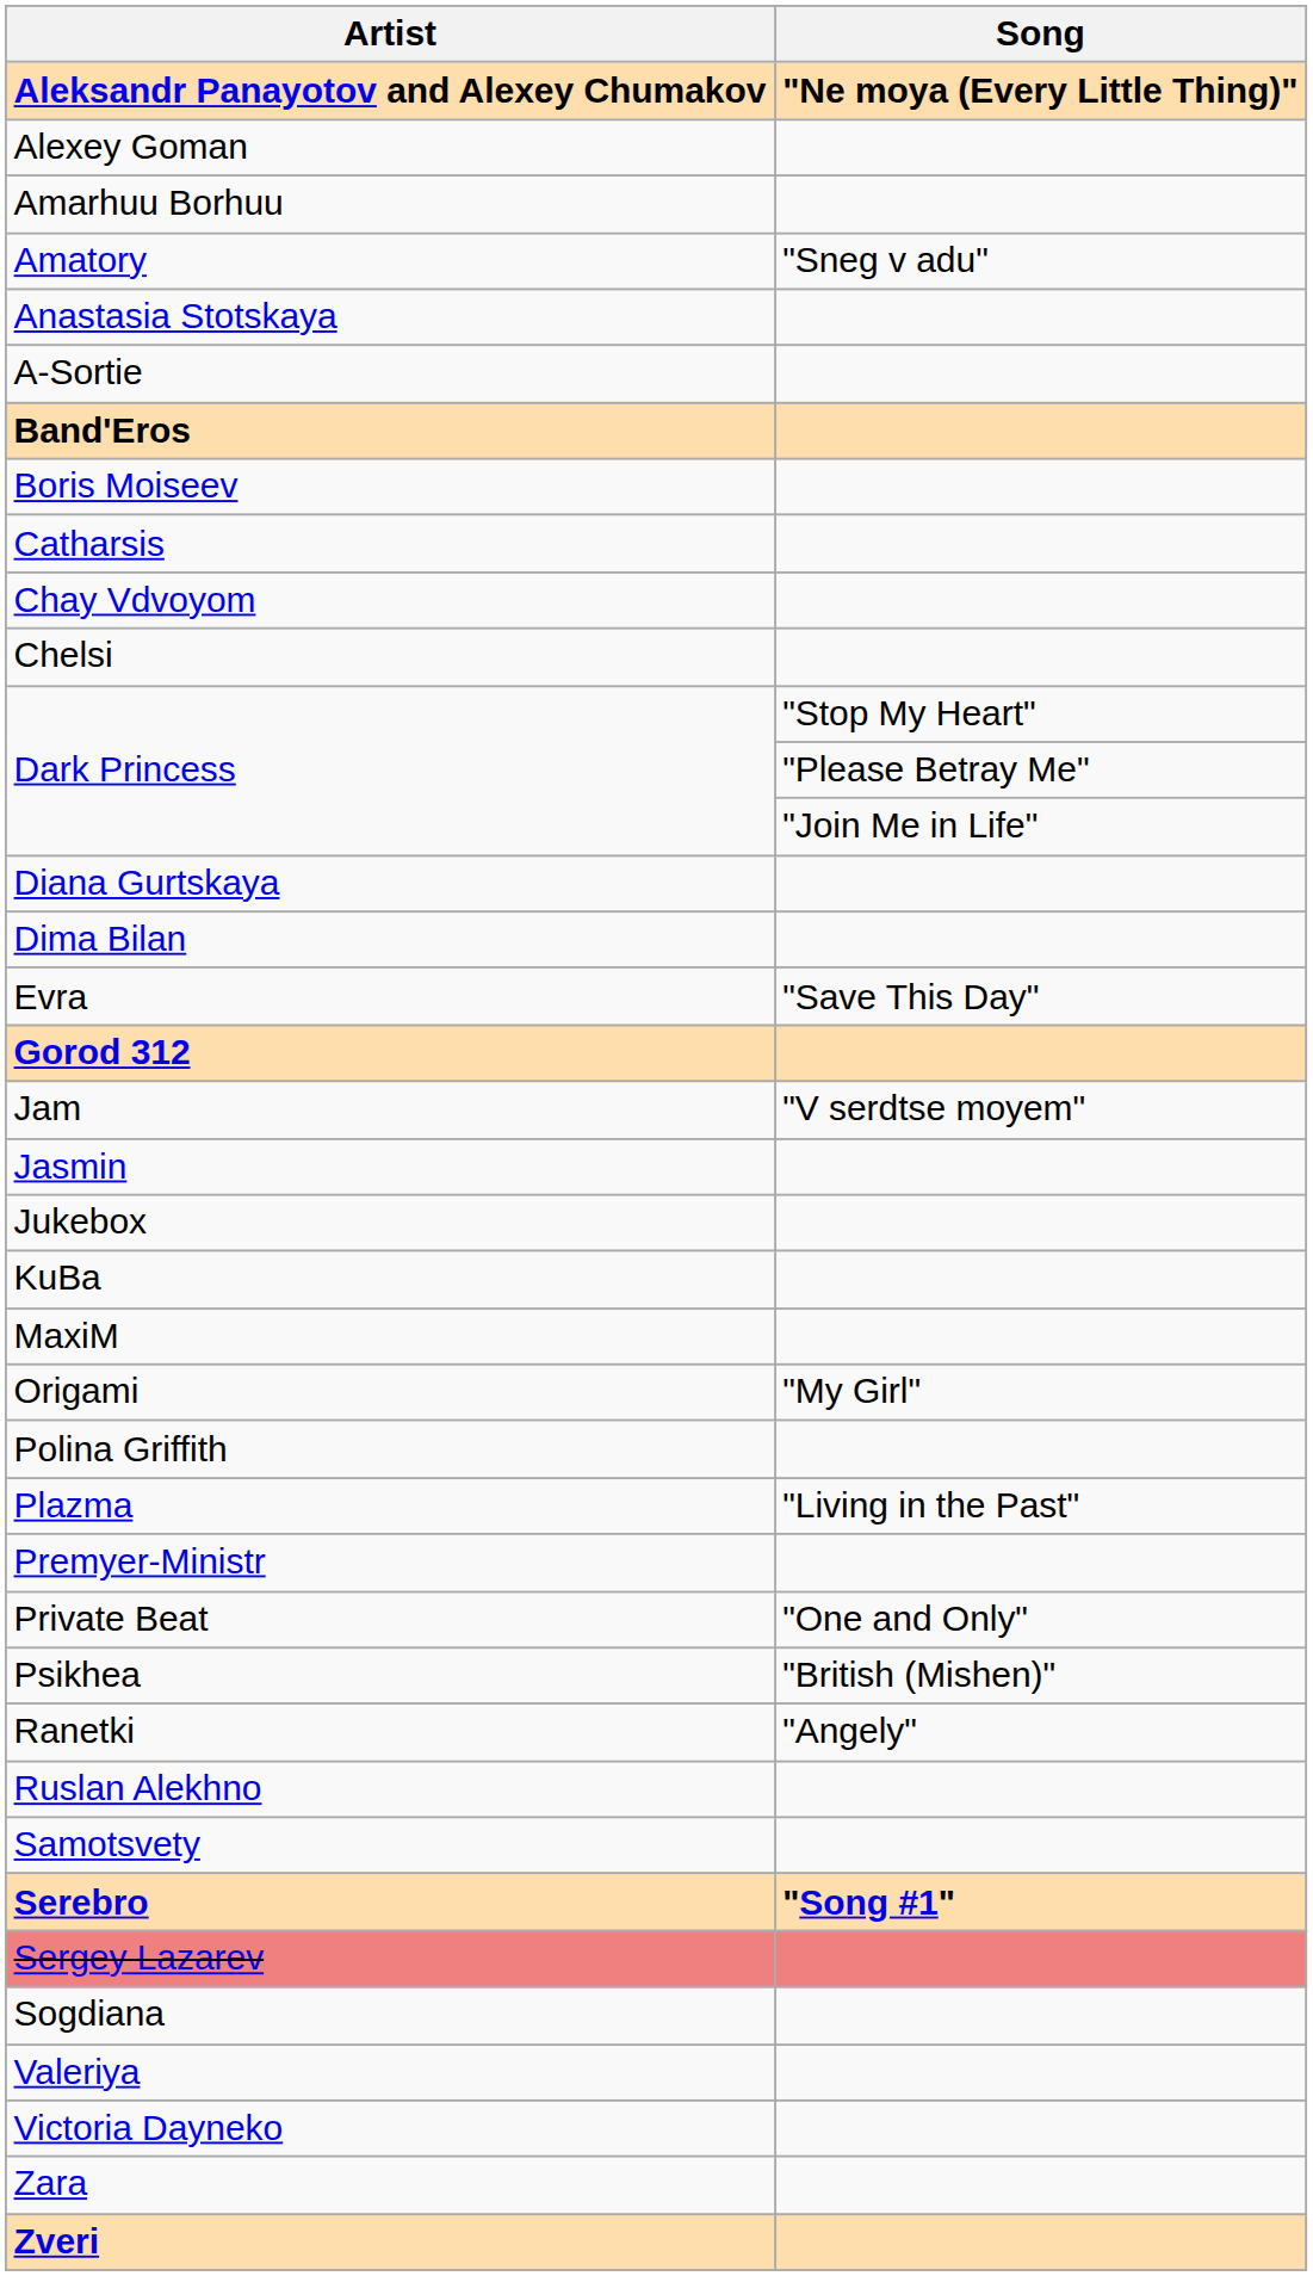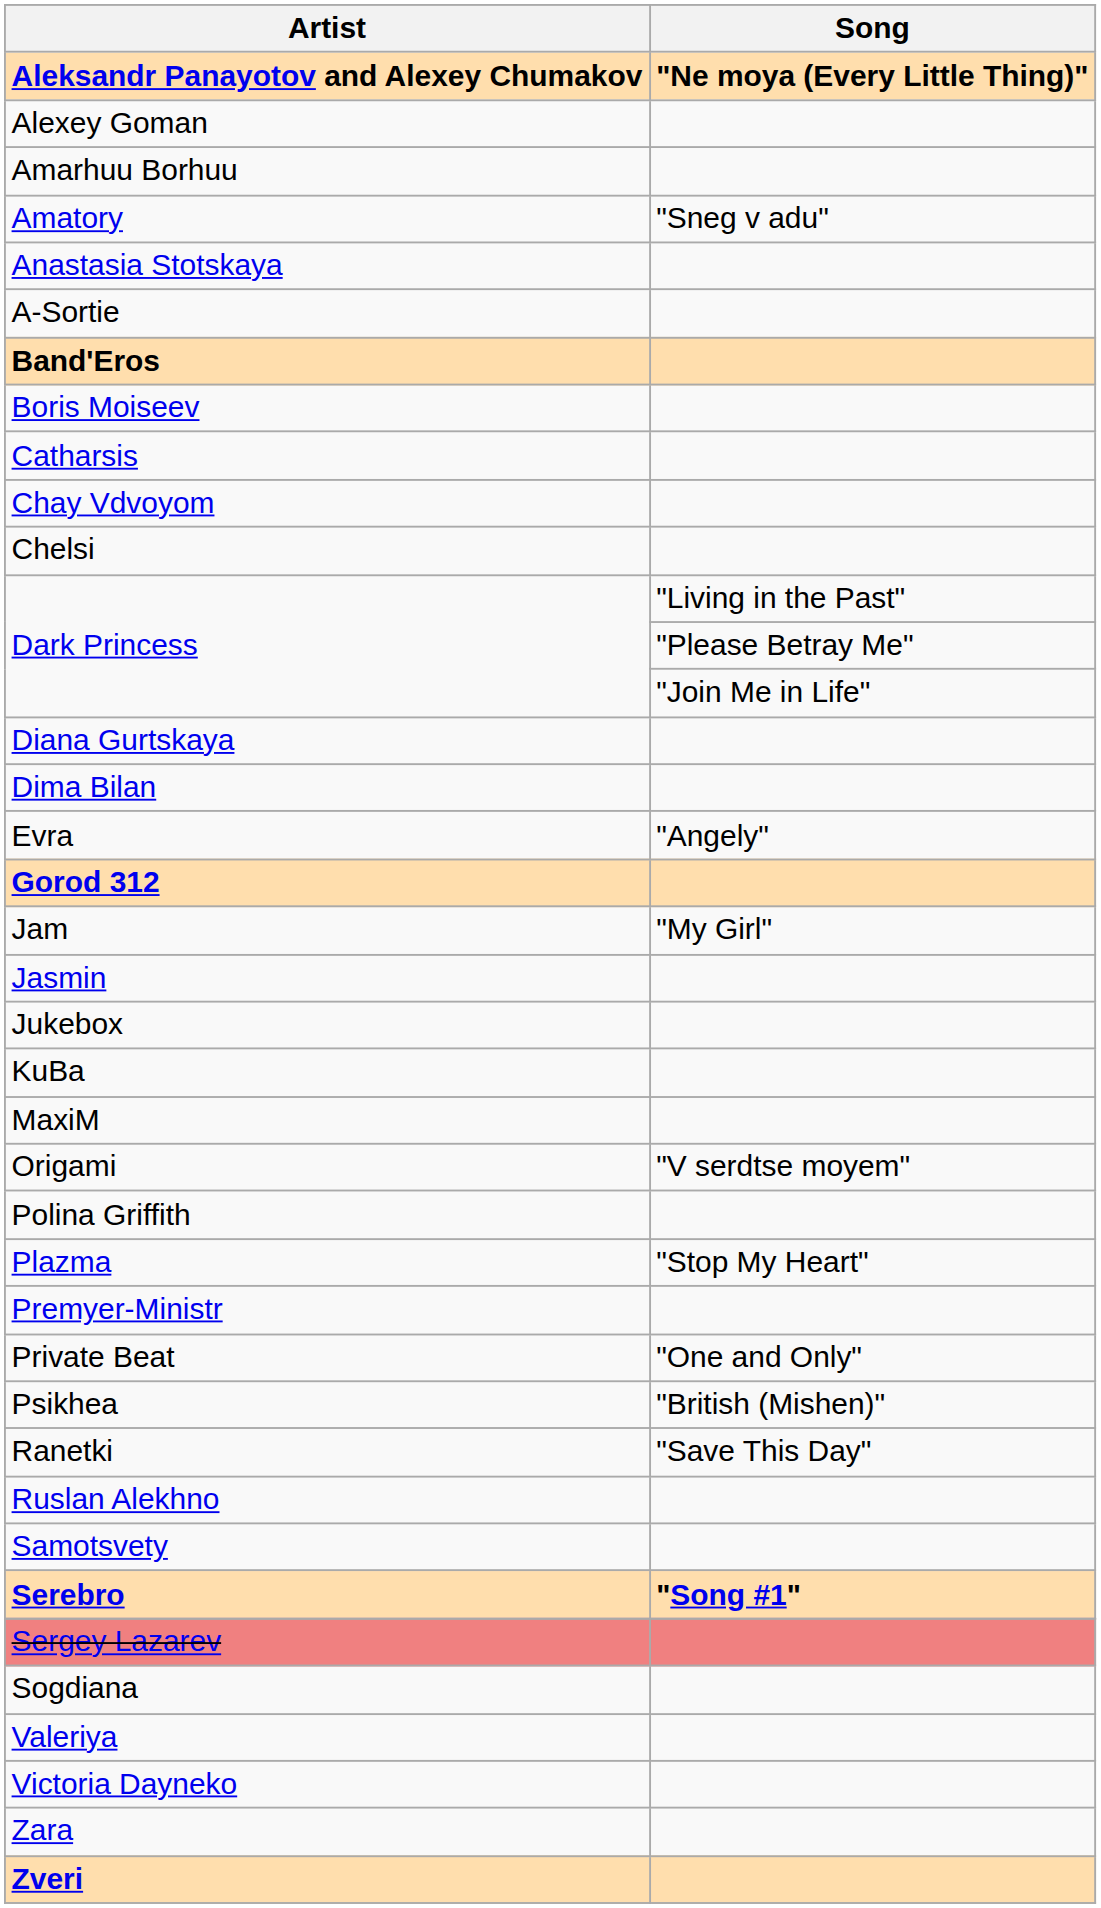row 13 | Song: "Stop My Heart" -> "Living in the Past"
row 18 | Song: "Save This Day" -> "Angely"
row 20 | Song: "V serdtse moyem" -> "My Girl"
row 25 | Song: "My Girl" -> "V serdtse moyem"
row 27 | Song: "Living in the Past" -> "Stop My Heart"
row 31 | Song: "Angely" -> "Save This Day"
